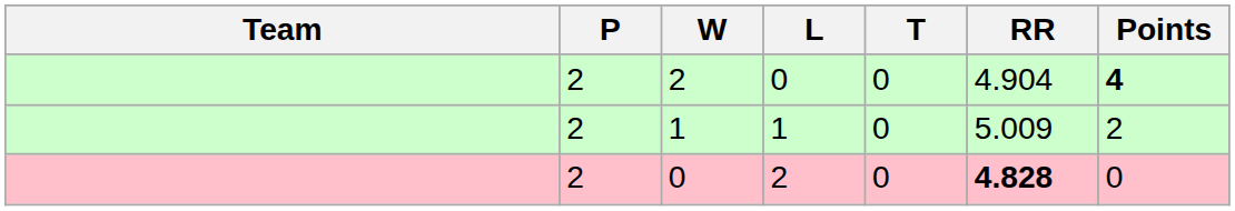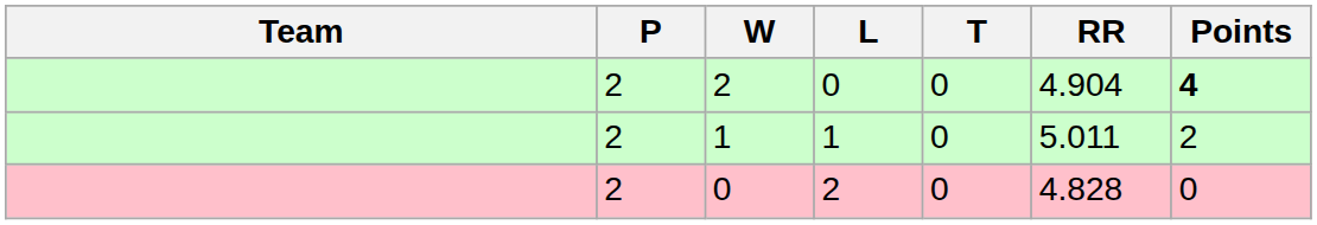row 3 | RR: 5.009 -> 5.011
row 4 | RR: bold -> normal
